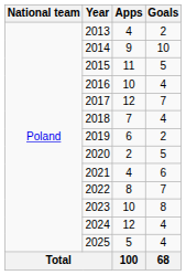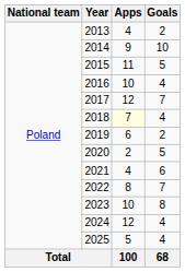2018 | Apps: no background -> lightyellow background
